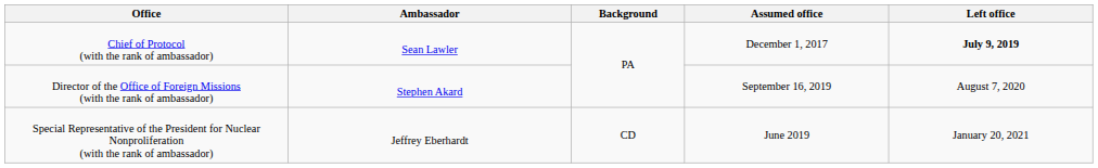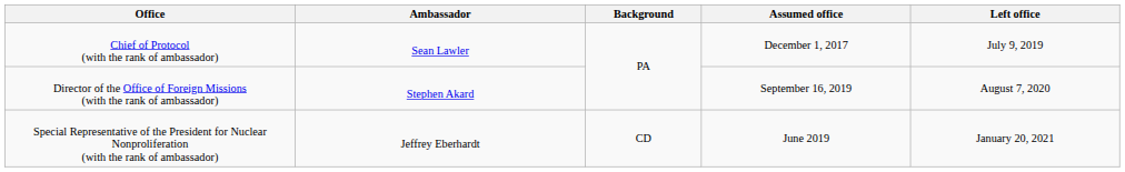Chief of Protocol (with the rank of ambassador) | Left office: bold -> normal
